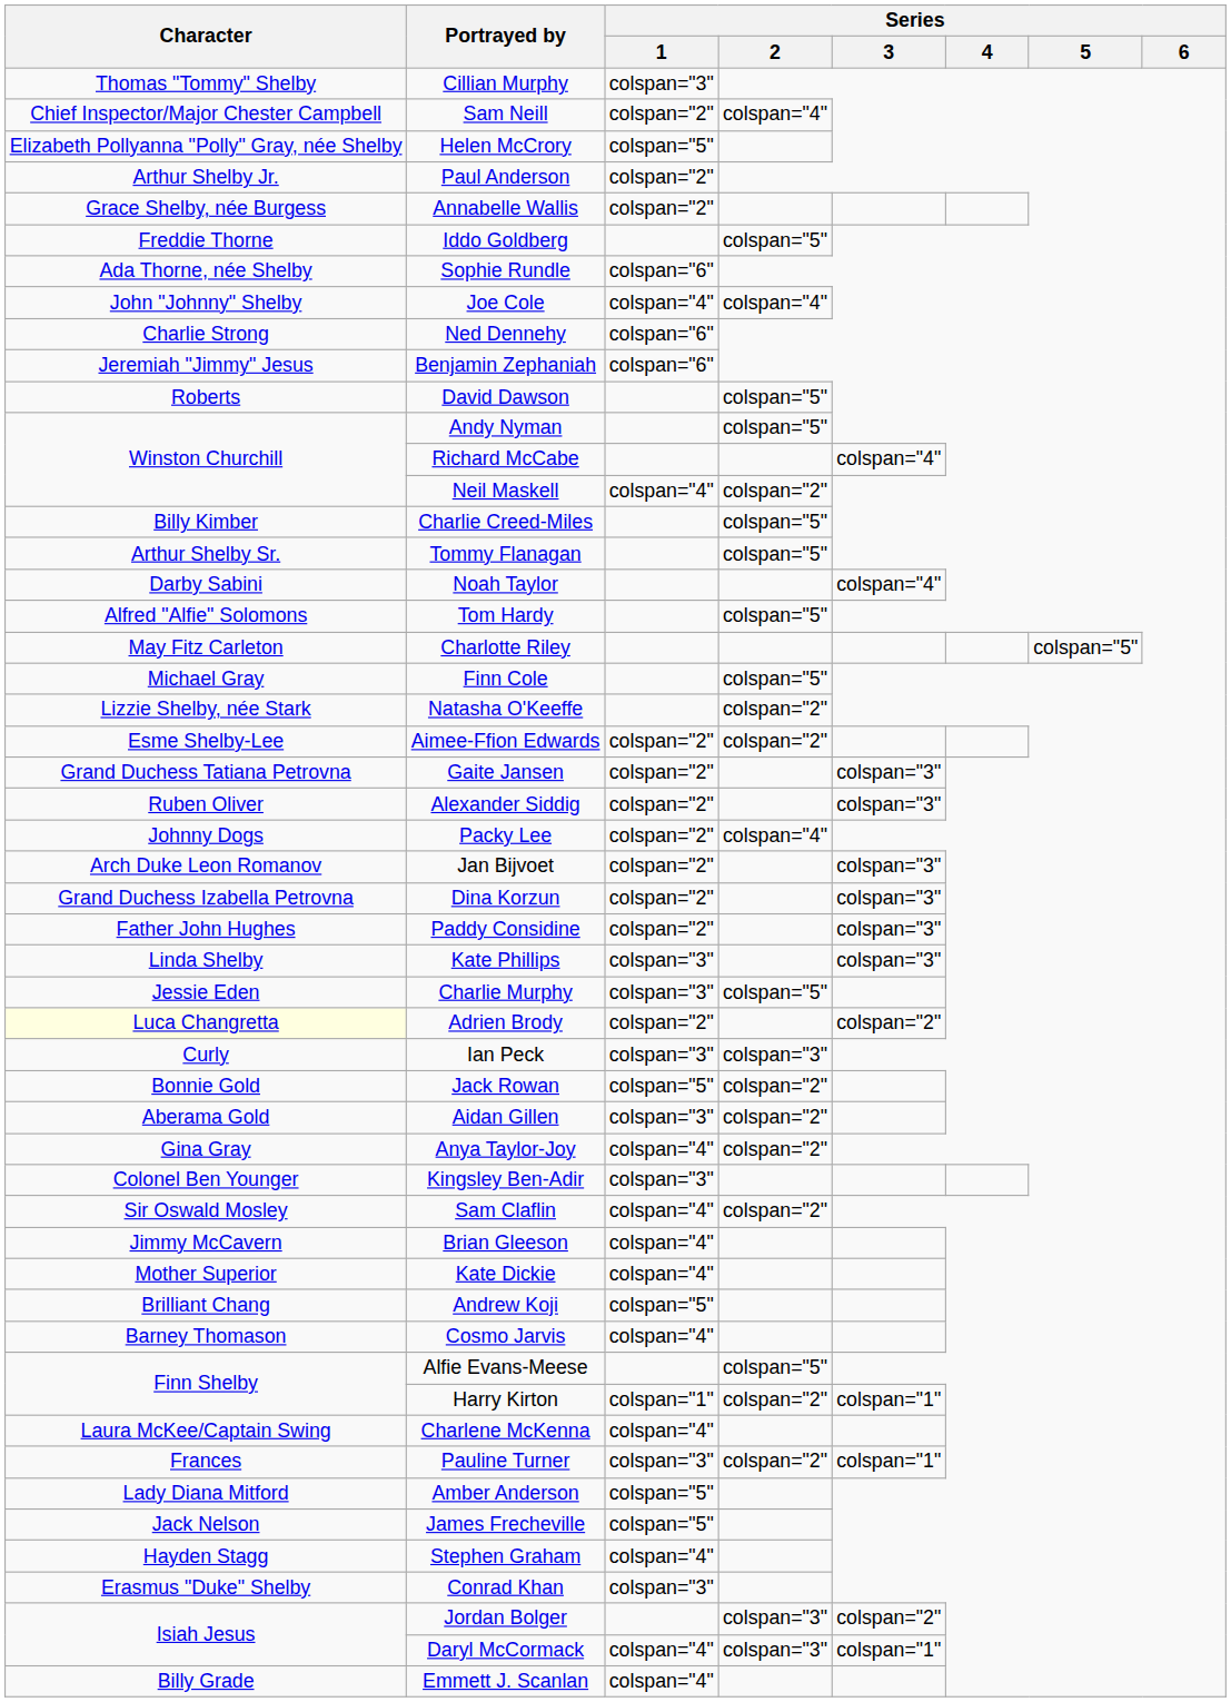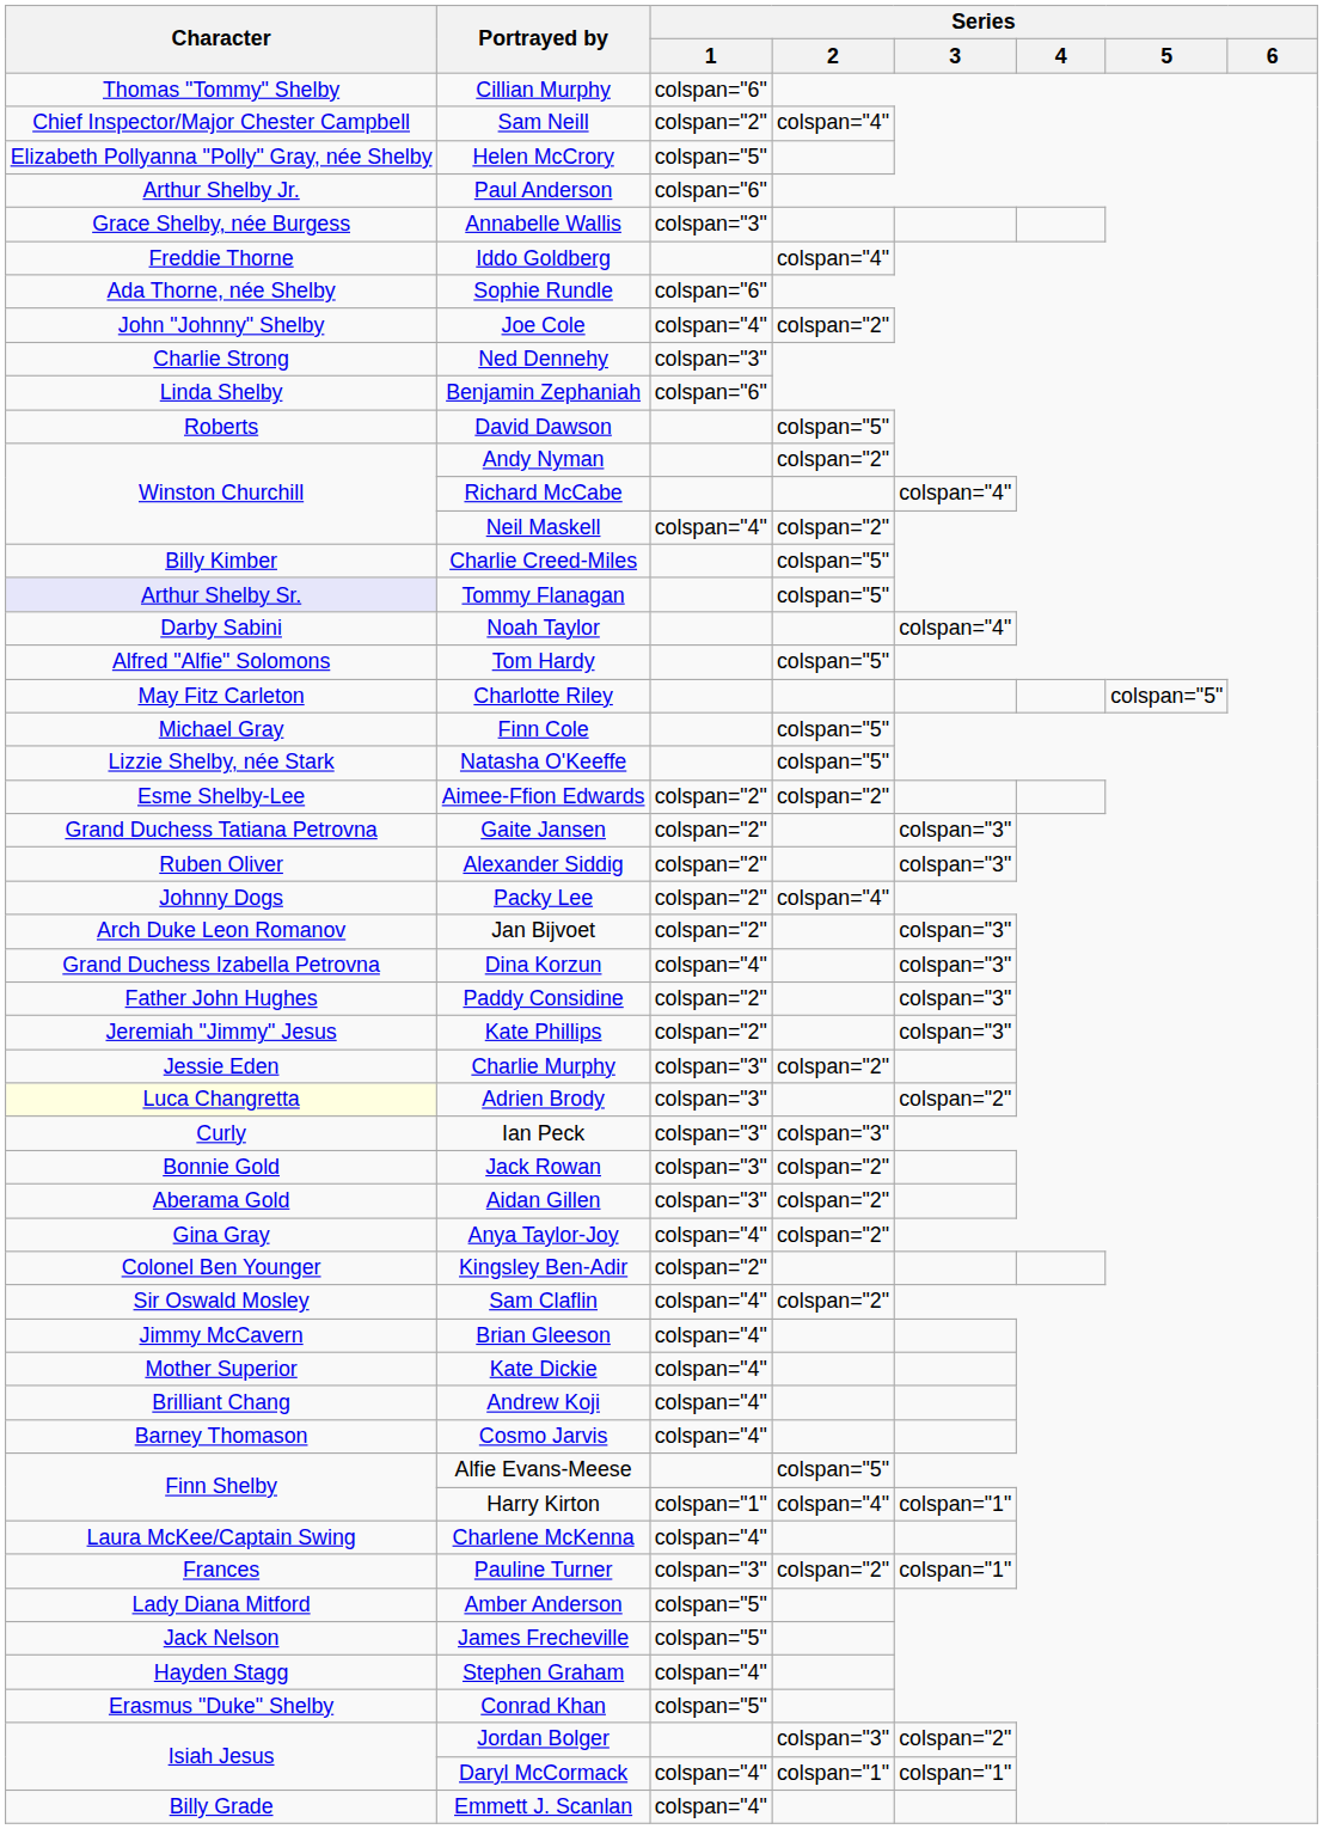Cillian Murphy | Series / 1: colspan="3" -> colspan="6"
Paul Anderson | Series / 1: colspan="2" -> colspan="6"
Annabelle Wallis | Series / 1: colspan="2" -> colspan="3"
Iddo Goldberg | Series / 2: colspan="5" -> colspan="4"
Joe Cole | Series / 2: colspan="4" -> colspan="2"
Ned Dennehy | Series / 1: colspan="6" -> colspan="3"
Benjamin Zephaniah | Character: Jeremiah "Jimmy" Jesus -> Linda Shelby
Andy Nyman | Series / 2: colspan="5" -> colspan="2"
Tommy Flanagan | Character: no background -> lavender background
Natasha O'Keeffe | Series / 2: colspan="2" -> colspan="5"
Dina Korzun | Series / 1: colspan="2" -> colspan="4"
Kate Phillips | Character: Linda Shelby -> Jeremiah "Jimmy" Jesus
Kate Phillips | Series / 1: colspan="3" -> colspan="2"
Charlie Murphy | Series / 2: colspan="5" -> colspan="2"
Adrien Brody | Series / 1: colspan="2" -> colspan="3"
Jack Rowan | Series / 1: colspan="5" -> colspan="3"
Kingsley Ben-Adir | Series / 1: colspan="3" -> colspan="2"
Andrew Koji | Series / 1: colspan="5" -> colspan="4"
Harry Kirton | Series / 2: colspan="2" -> colspan="4"
Conrad Khan | Series / 1: colspan="3" -> colspan="5"
Daryl McCormack | Series / 2: colspan="3" -> colspan="1"
